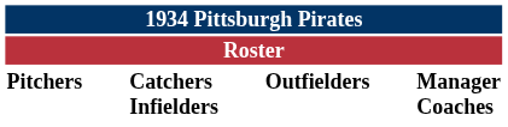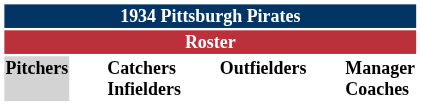Pitchers | column 1: no background -> lightgrey background
